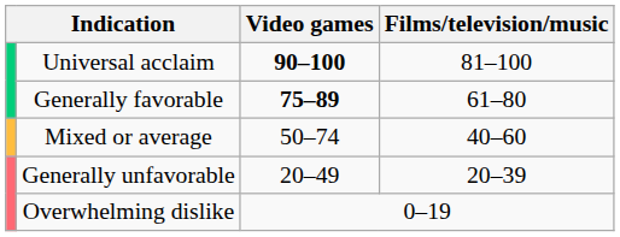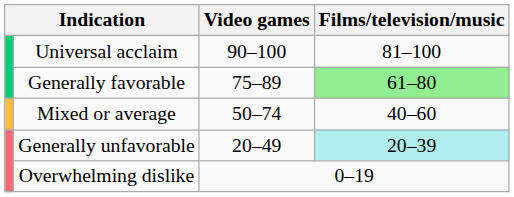Universal acclaim | Video games: bold -> normal
Generally favorable | Video games: bold -> normal
Generally favorable | Films/television/music: no background -> lightgreen background
Generally unfavorable | Films/television/music: no background -> paleturquoise background
